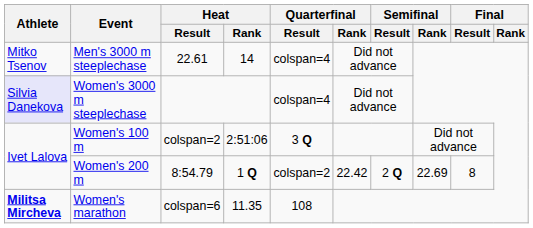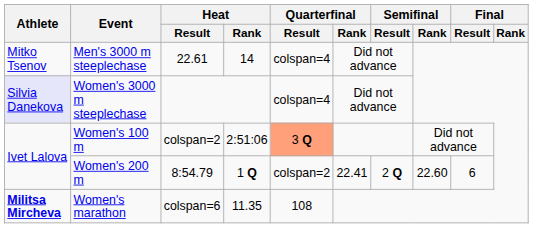Women's 100 m | Quarterfinal / Result: no background -> lightsalmon background
Women's 200 m | Quarterfinal / Rank: 22.42 -> 22.41
Women's 200 m | Semifinal / Rank: 22.69 -> 22.60
Women's 200 m | Final / Result: 8 -> 6
